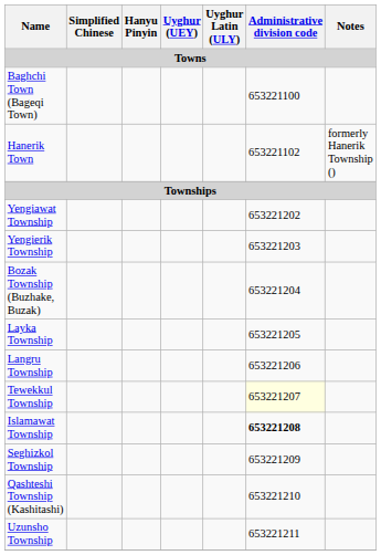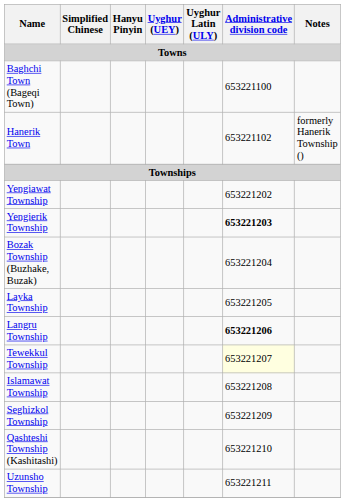Yengierik Township | Administrative division code: normal -> bold
Langru Township | Administrative division code: normal -> bold
Islamawat Township | Administrative division code: bold -> normal
